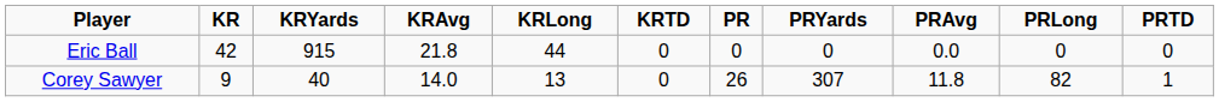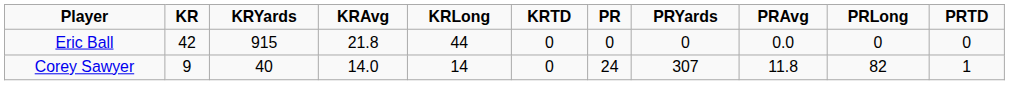Corey Sawyer | KRLong: 13 -> 14
Corey Sawyer | PR: 26 -> 24
